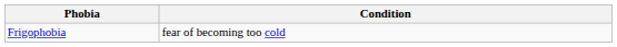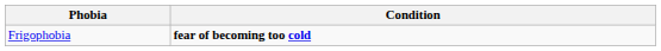Frigophobia | Condition: normal -> bold
